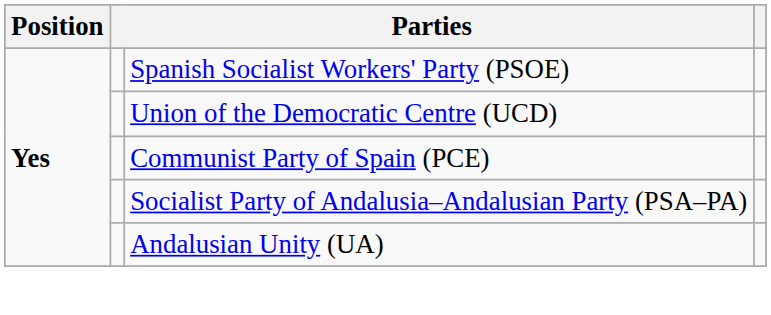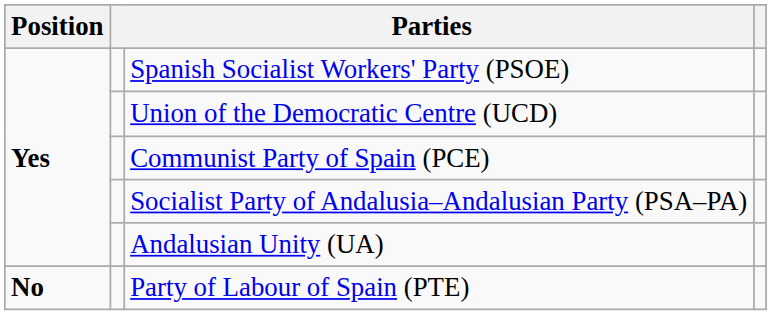+ row: No | Party of Labour of Spain (PTE)
